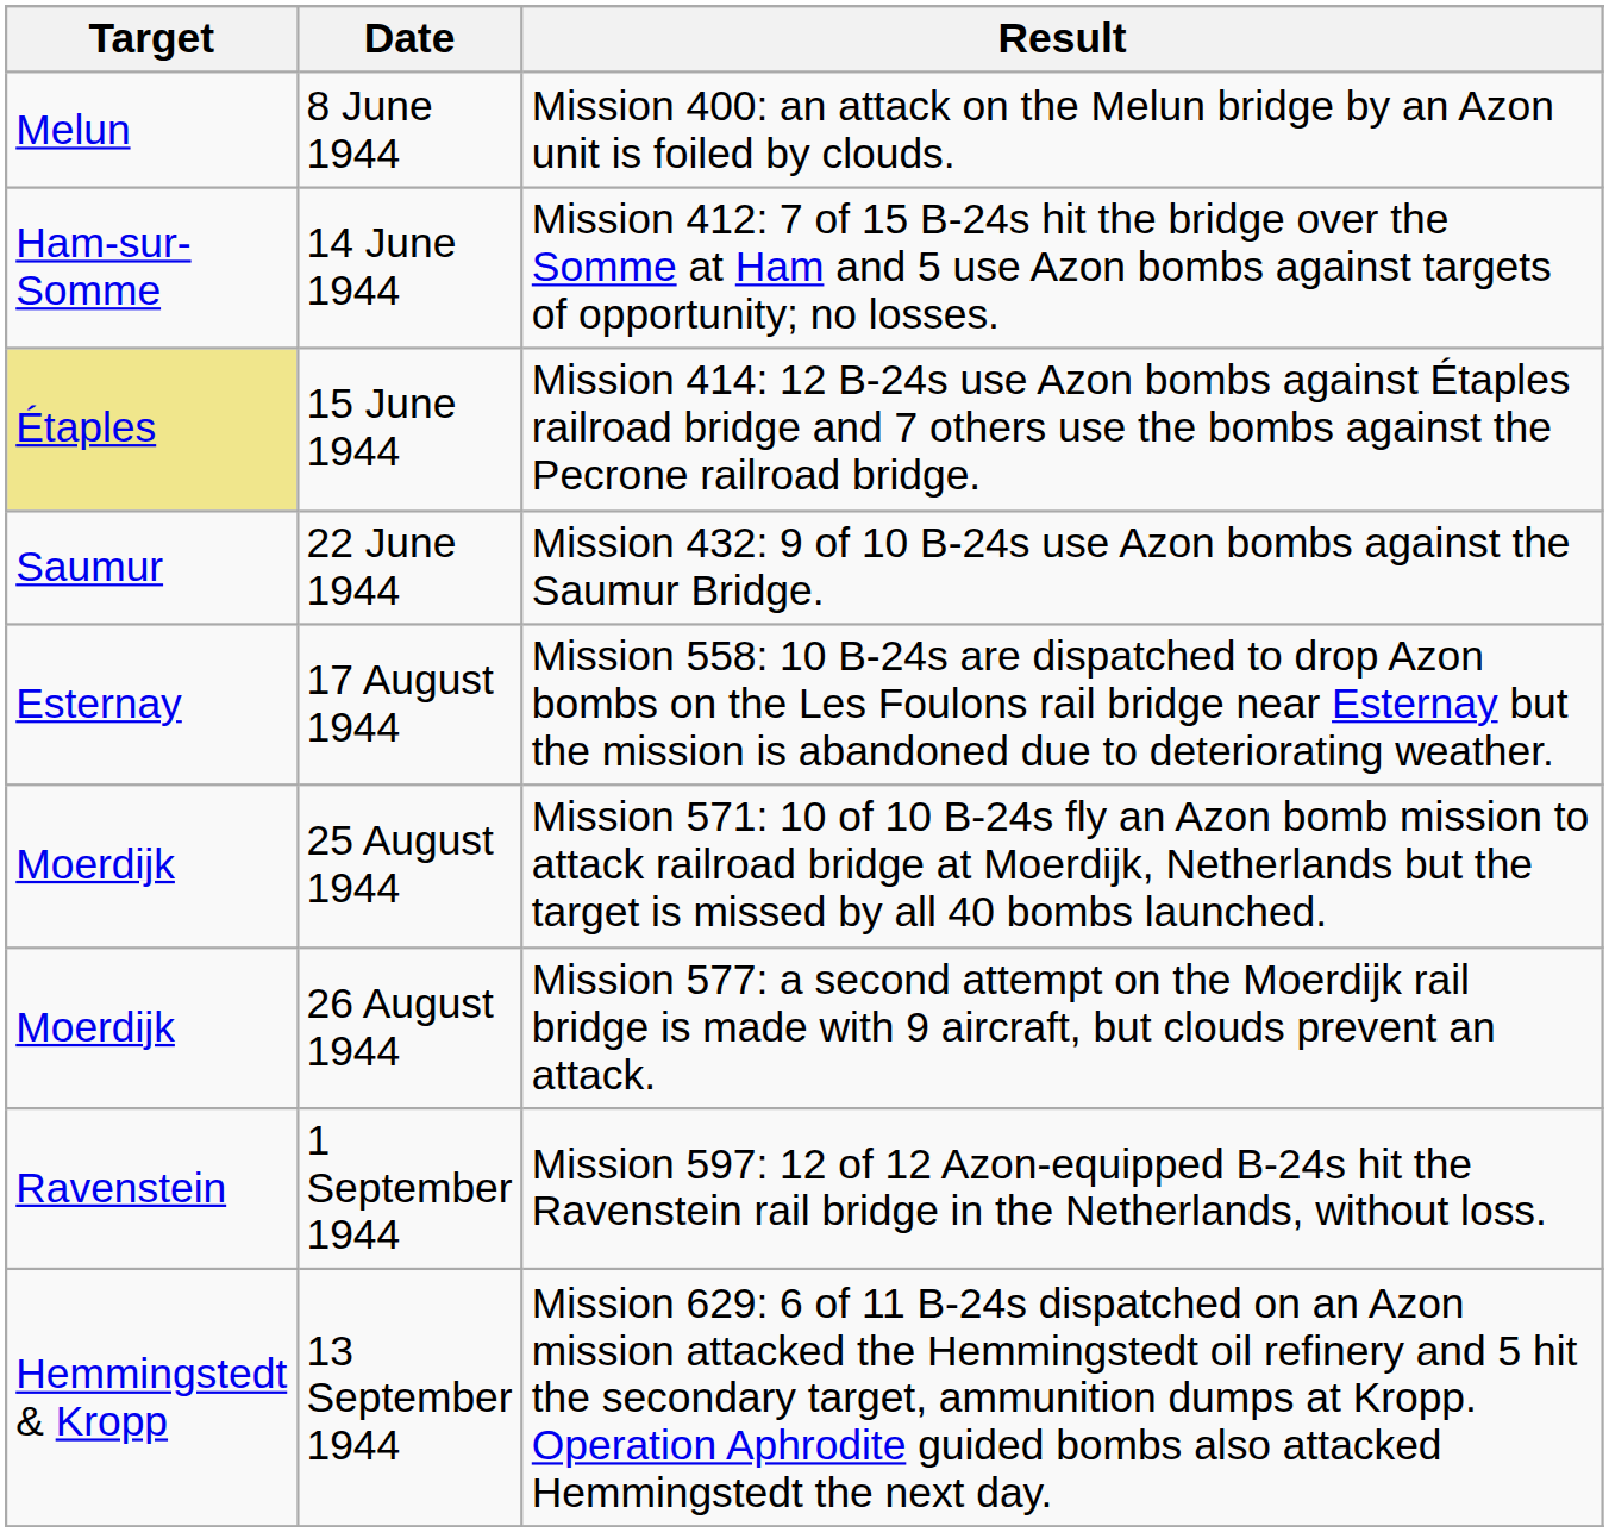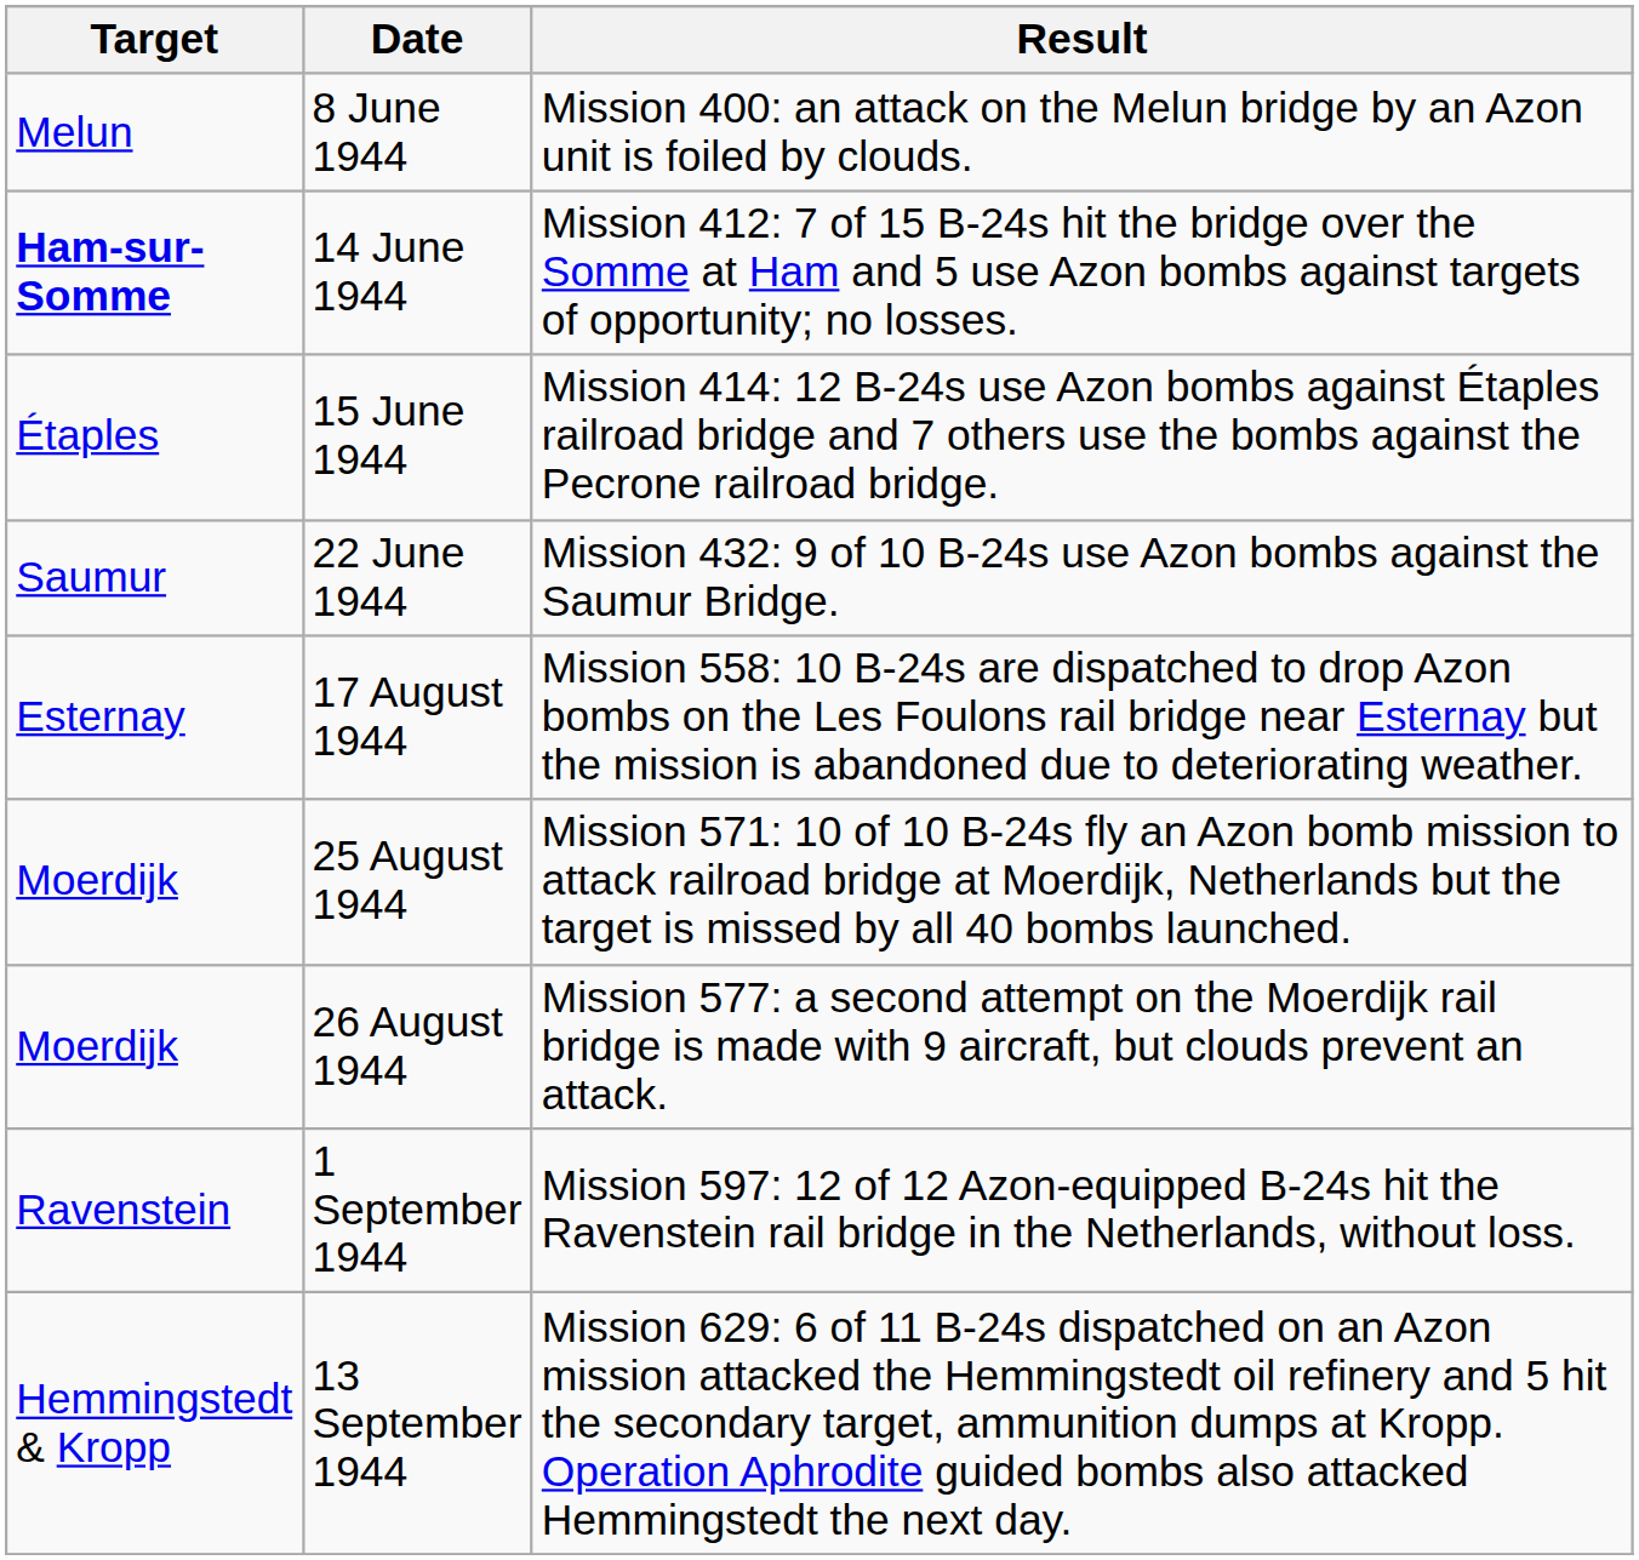14 June 1944 | Target: normal -> bold
15 June 1944 | Target: khaki background -> no background
